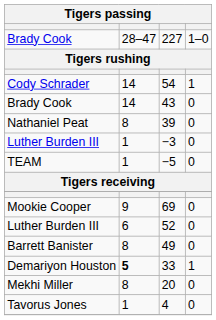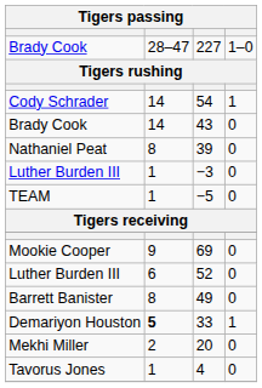20 | column 2: 8 -> 2
